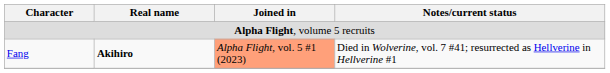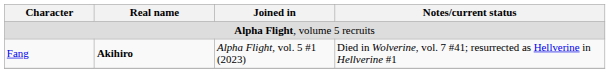Fang | Joined in: lightsalmon background -> no background
